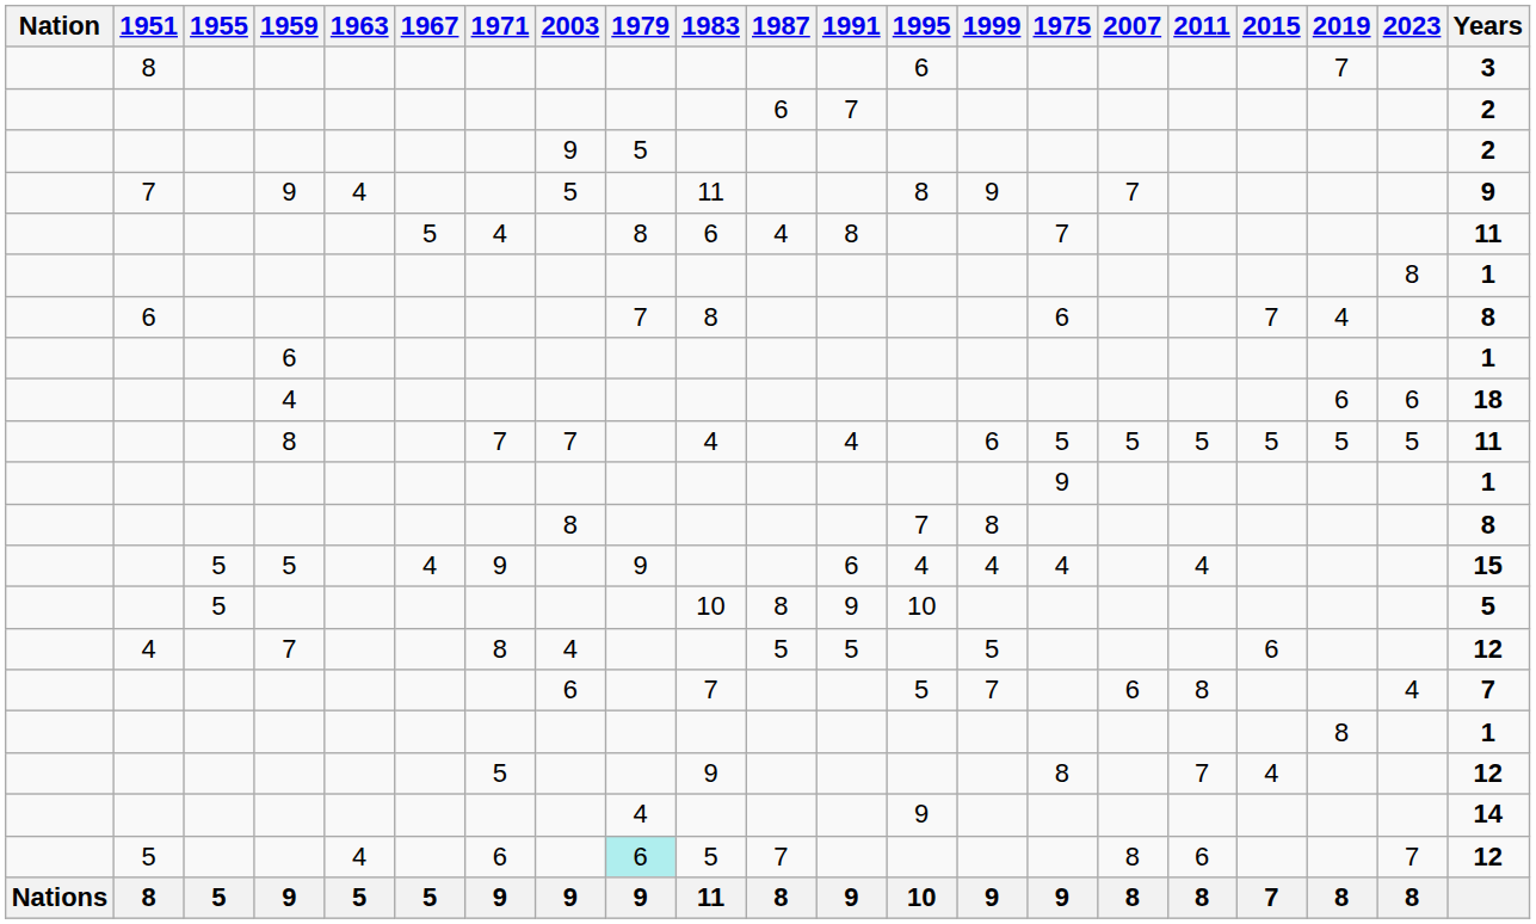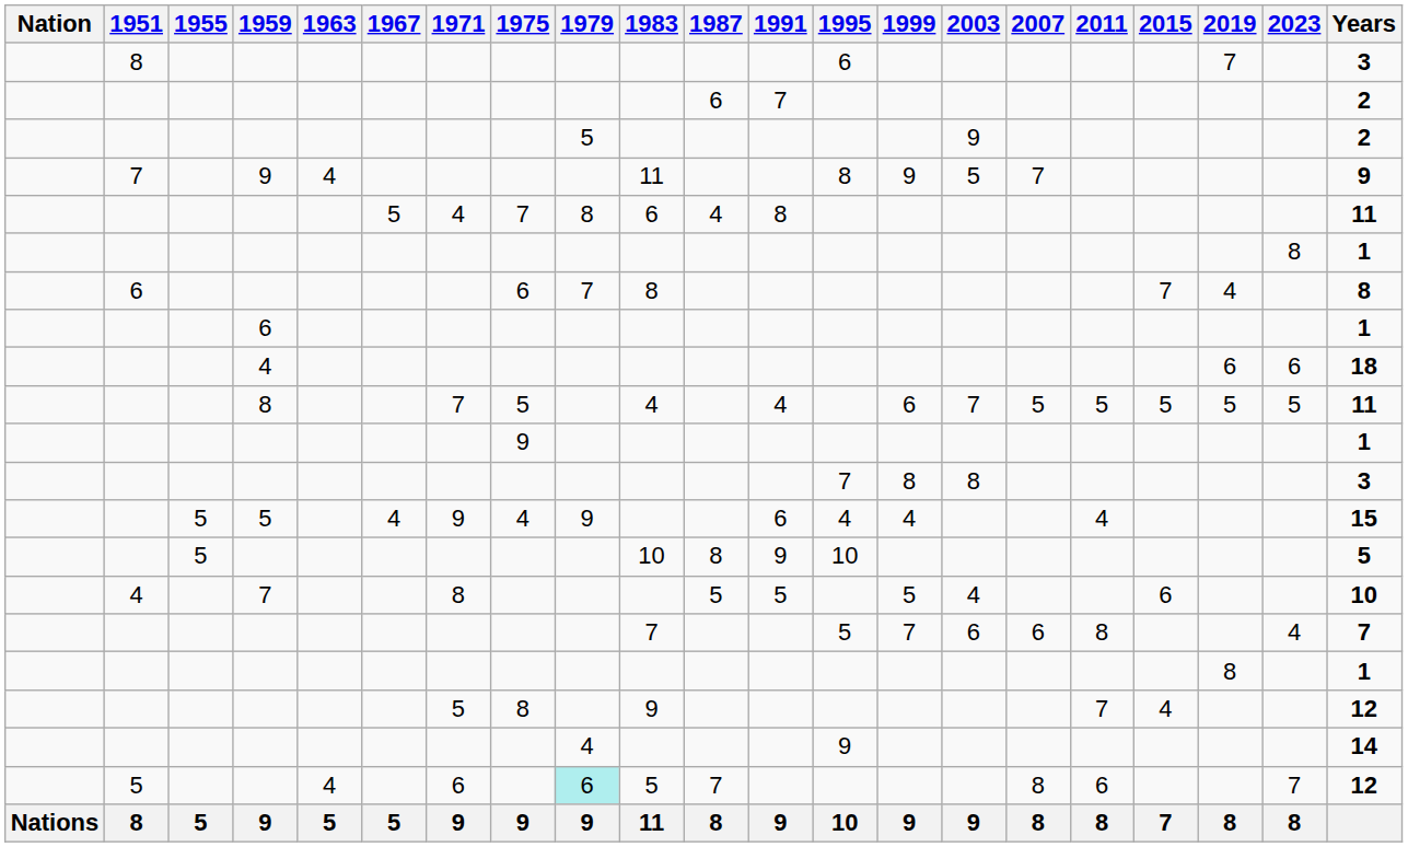columns swapped: 1975 <-> 2003
row 13 | Years: 8 -> 3
row 16 | Years: 12 -> 10
